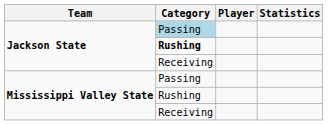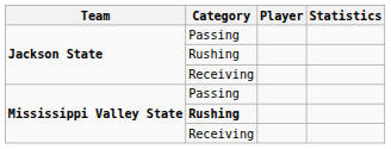Jackson State / Passing | Category: lightblue background -> no background
Jackson State / Rushing | Category: bold -> normal
Mississippi Valley State / Rushing | Category: normal -> bold
